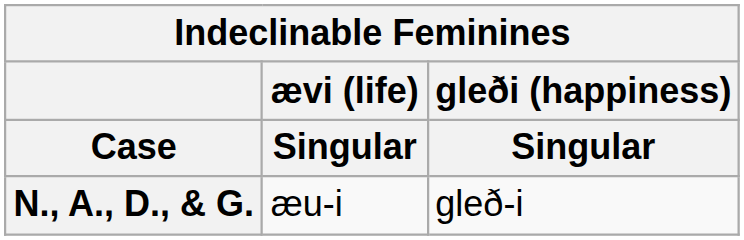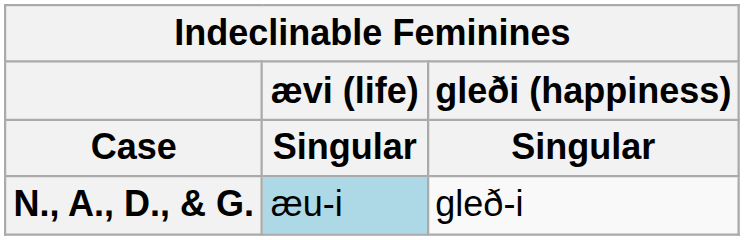N., A., D., & G. | ævi (life) / Singular: no background -> lightblue background
